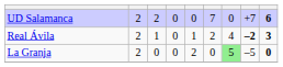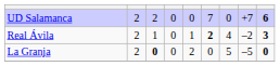Real Ávila | column 6: normal -> bold
Real Ávila | column 8: bold -> normal
La Granja | column 3: normal -> bold
La Granja | column 7: lightgreen background -> no background
